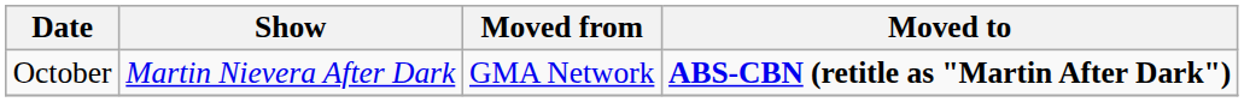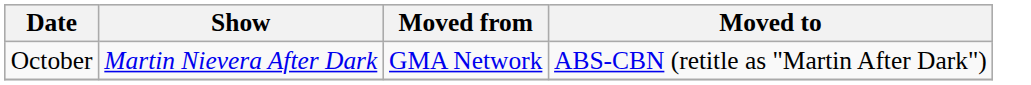October | Moved to: bold -> normal
